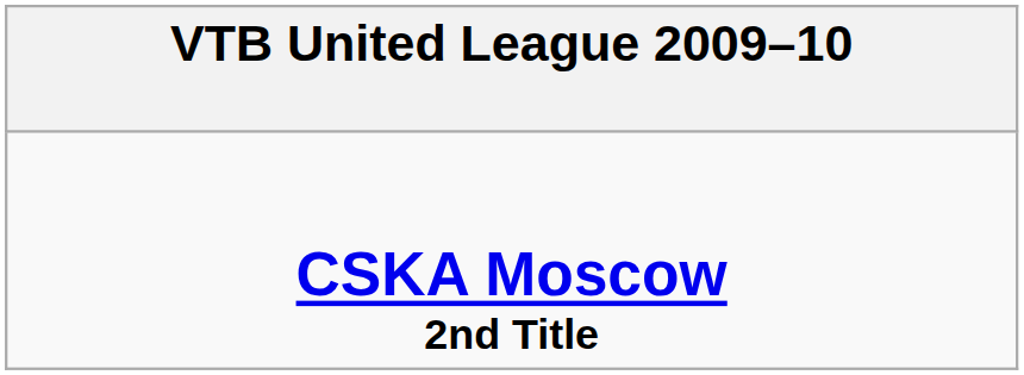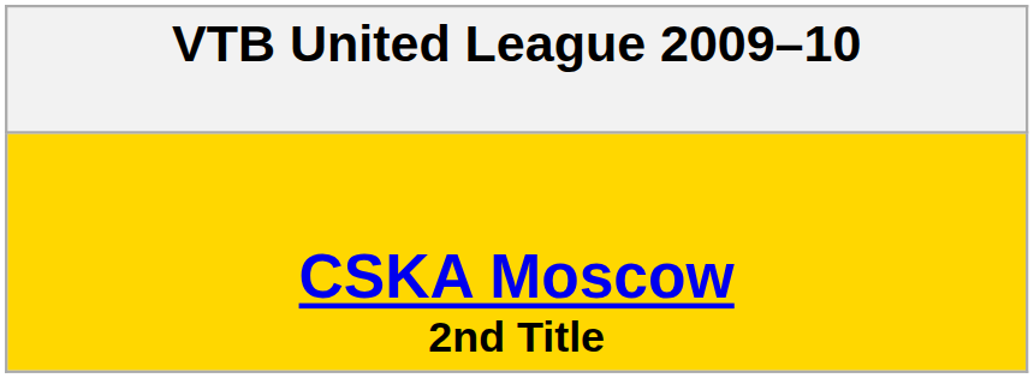row 2 | column 1: no background -> gold background
